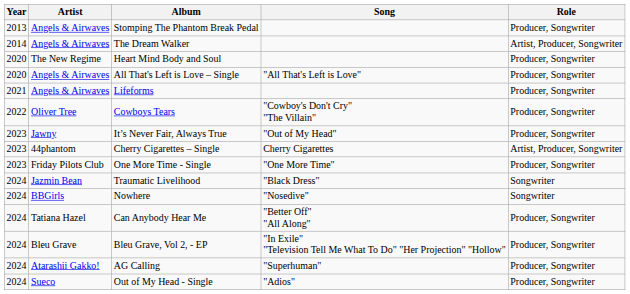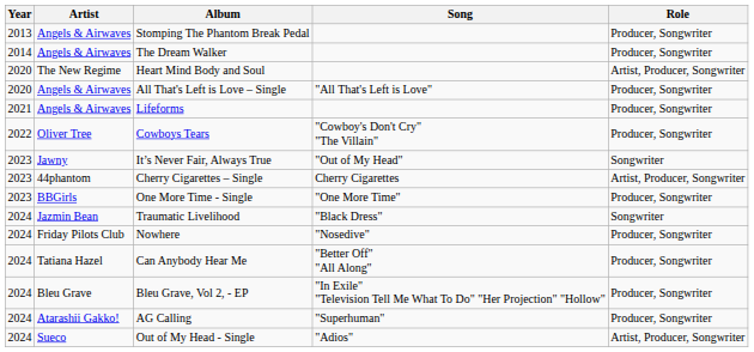The Dream Walker | Role: Artist, Producer, Songwriter -> Producer, Songwriter
Heart Mind Body and Soul | Role: Producer, Songwriter -> Artist, Producer, Songwriter
It’s Never Fair, Always True | Role: Producer, Songwriter -> Songwriter
One More Time - Single | Artist: Friday Pilots Club -> BBGirls
Nowhere | Artist: BBGirls -> Friday Pilots Club
Nowhere | Role: Songwriter -> Producer, Songwriter
Out of My Head - Single | Role: Producer, Songwriter -> Artist, Producer, Songwriter
